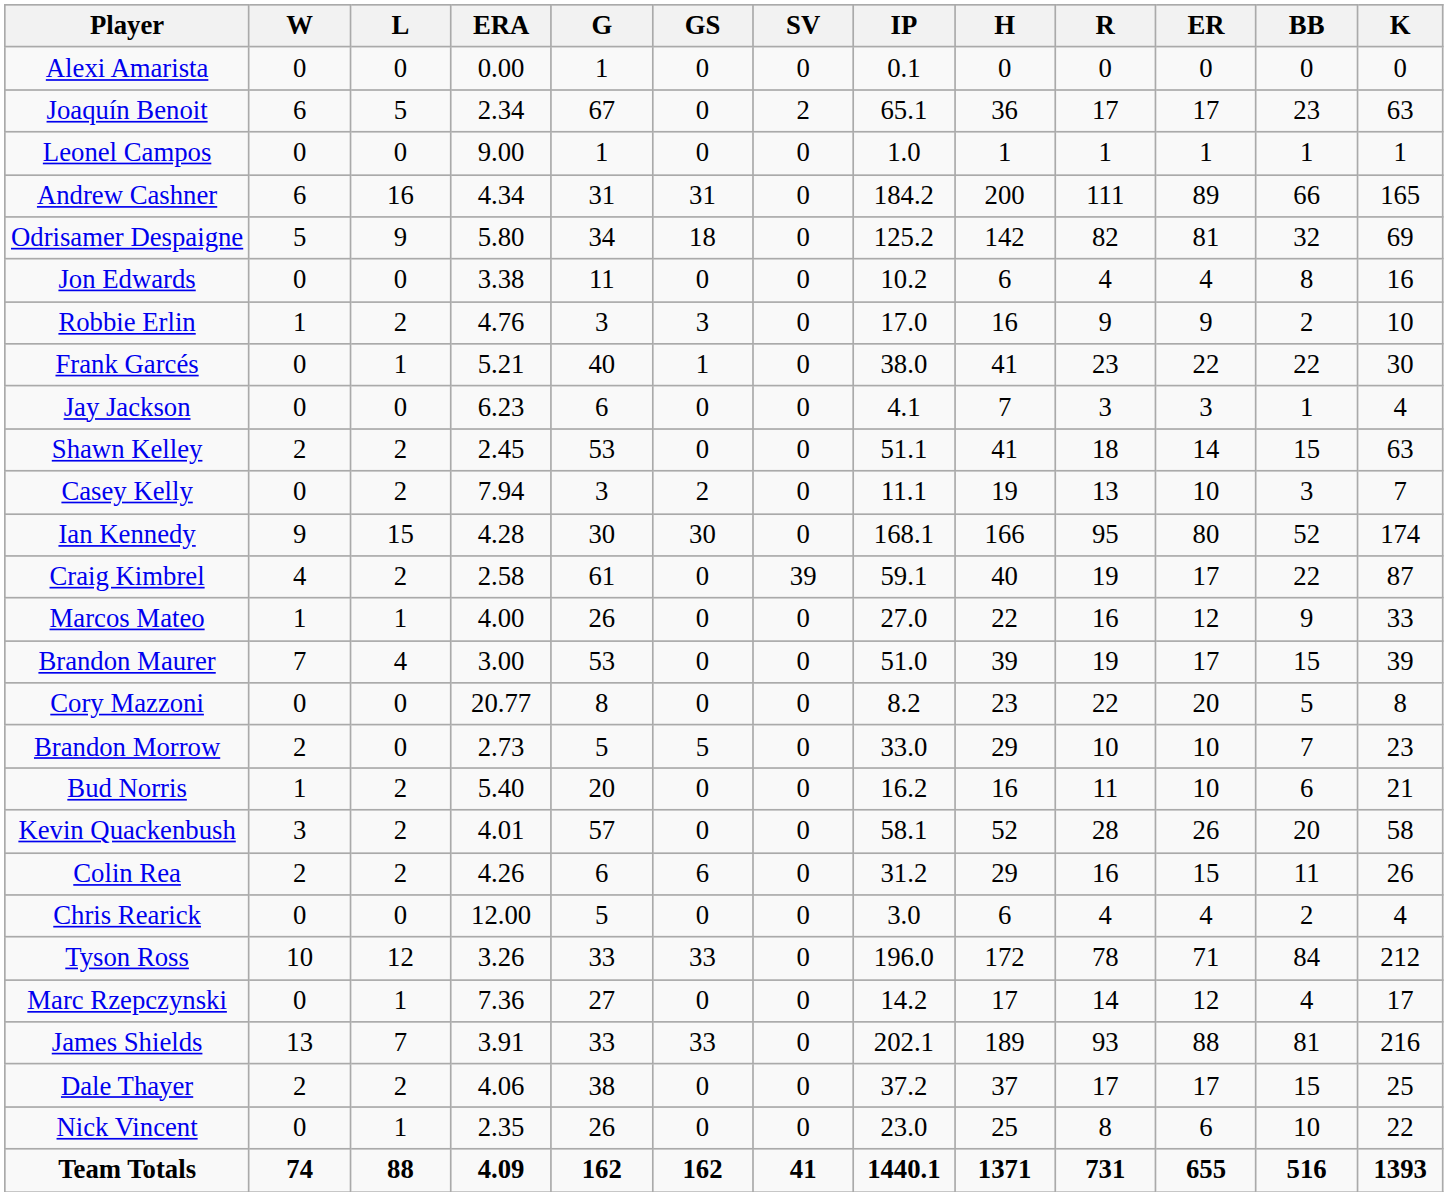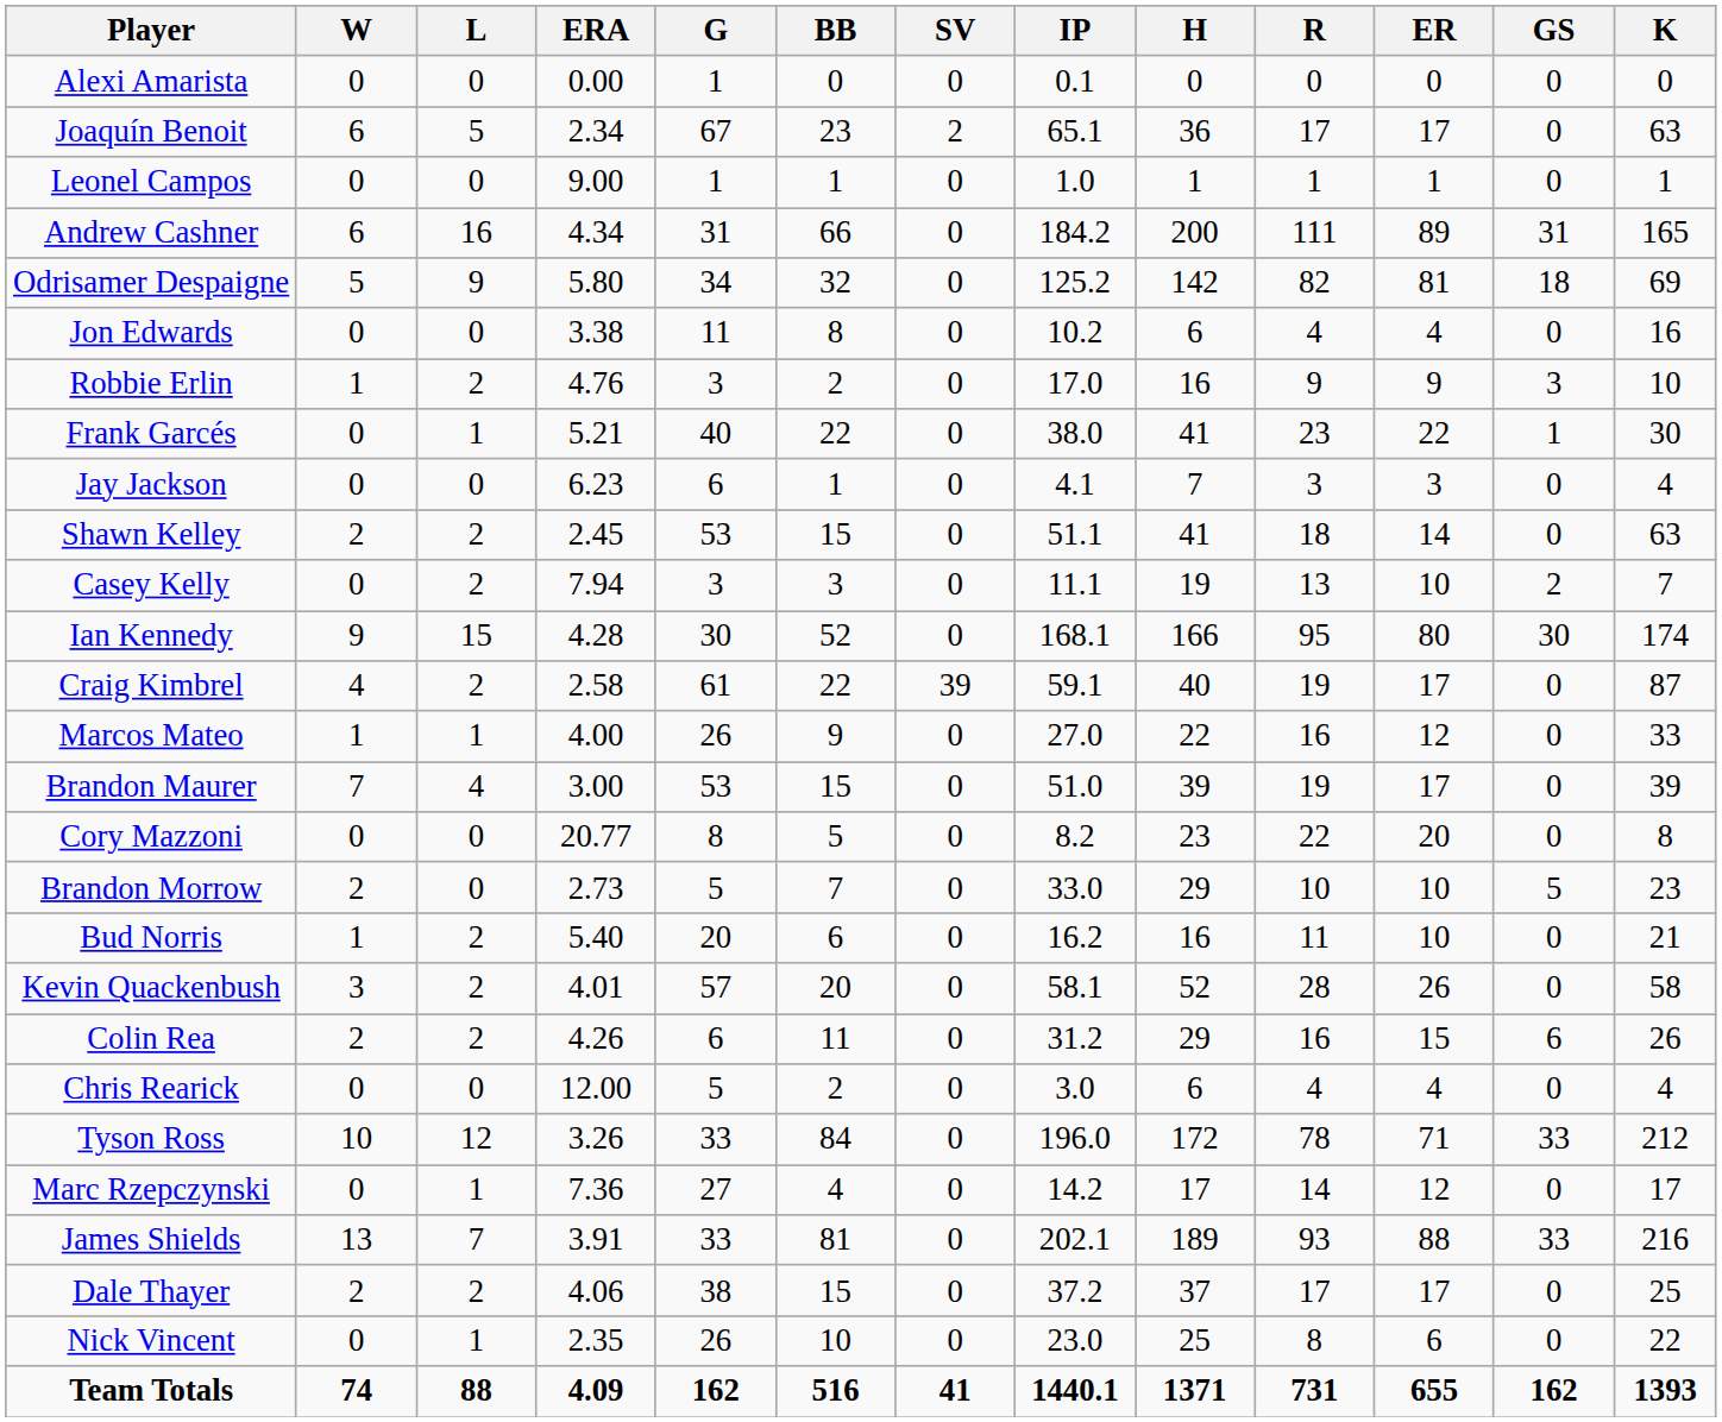columns swapped: GS <-> BB
